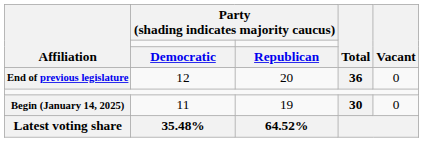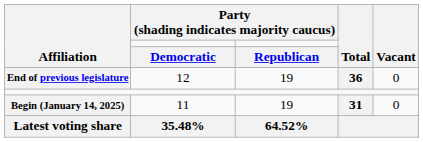End of previous legislature | column 3: 20 -> 19
Begin (January 14, 2025) | Total: 30 -> 31
